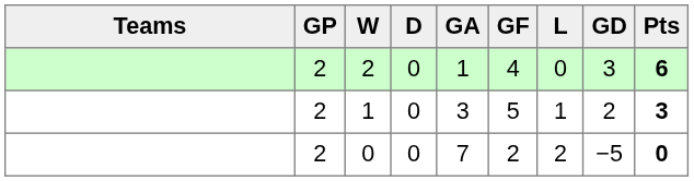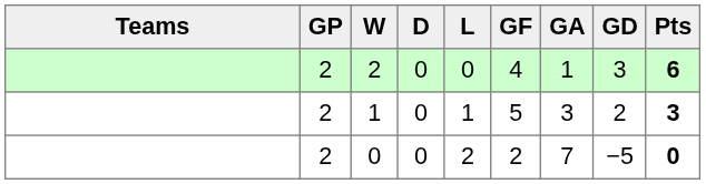columns swapped: L <-> GA
